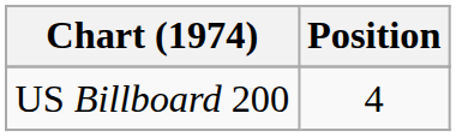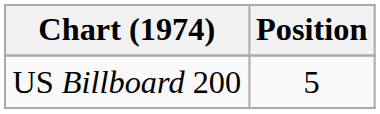US Billboard 200 | Position: 4 -> 5
